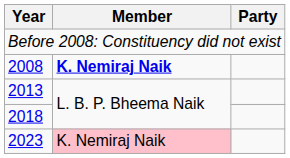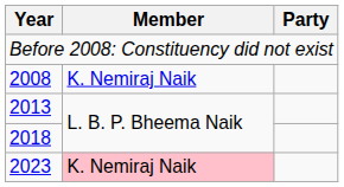2008 | Member: bold -> normal
